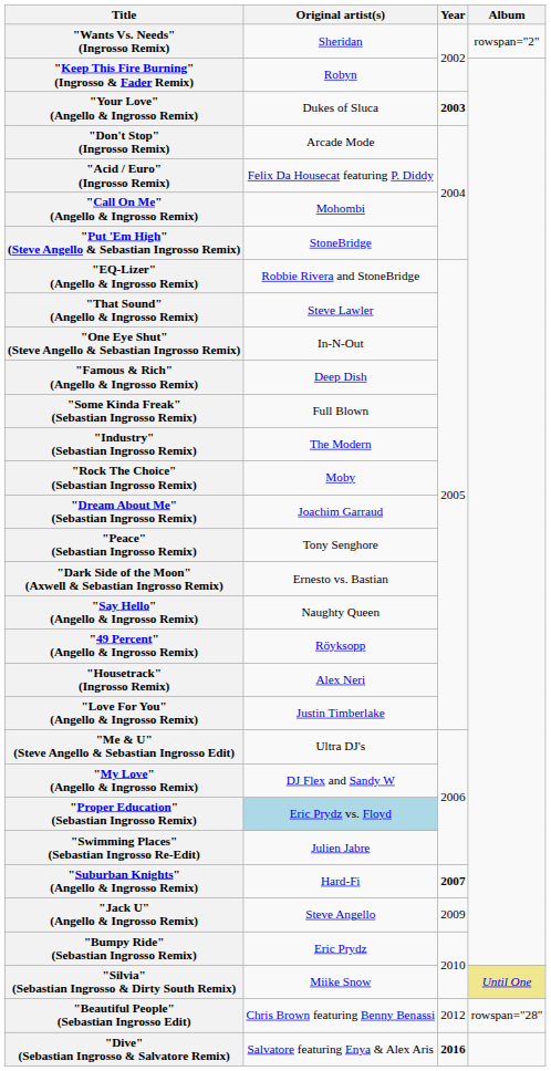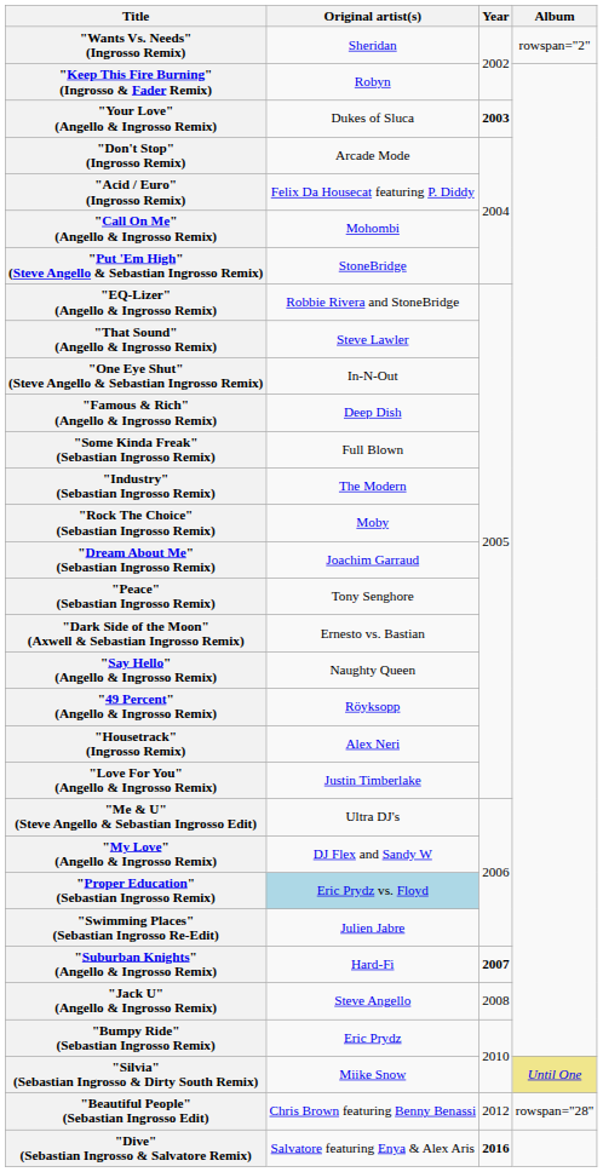"Jack U" (Angello & Ingrosso Remix) | Year: 2009 -> 2008
